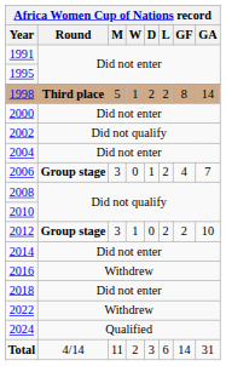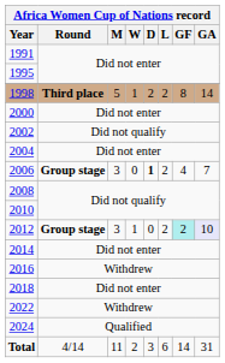2006 | Africa Women Cup of Nations record / D: normal -> bold
2012 | Africa Women Cup of Nations record / GF: no background -> paleturquoise background
2012 | Africa Women Cup of Nations record / GA: no background -> lavender background
